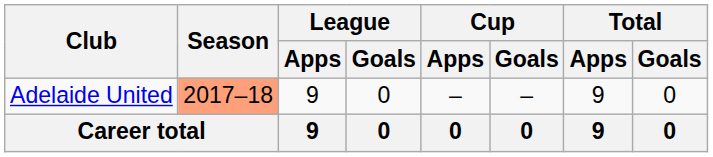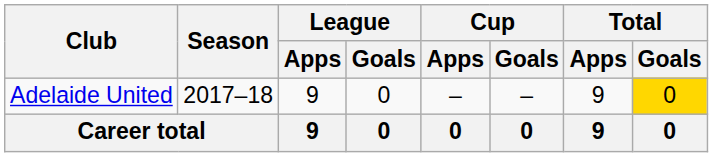Adelaide United | Season: lightsalmon background -> no background
Adelaide United | Total / Goals: no background -> gold background
